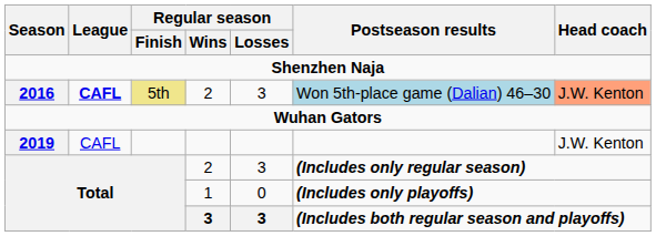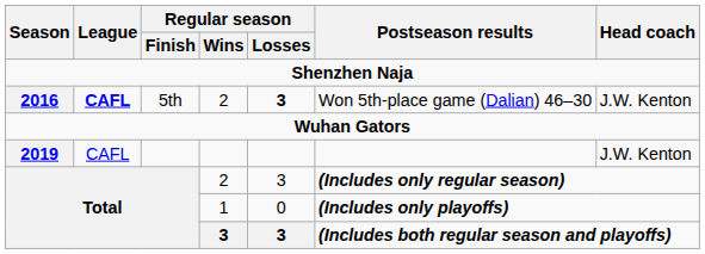2016 / 2 | Regular season / Finish: khaki background -> no background
2016 / 2 | Regular season / Losses: normal -> bold
2016 / 2 | Postseason results: lightblue background -> no background
2016 / 2 | Head coach: lightsalmon background -> no background
